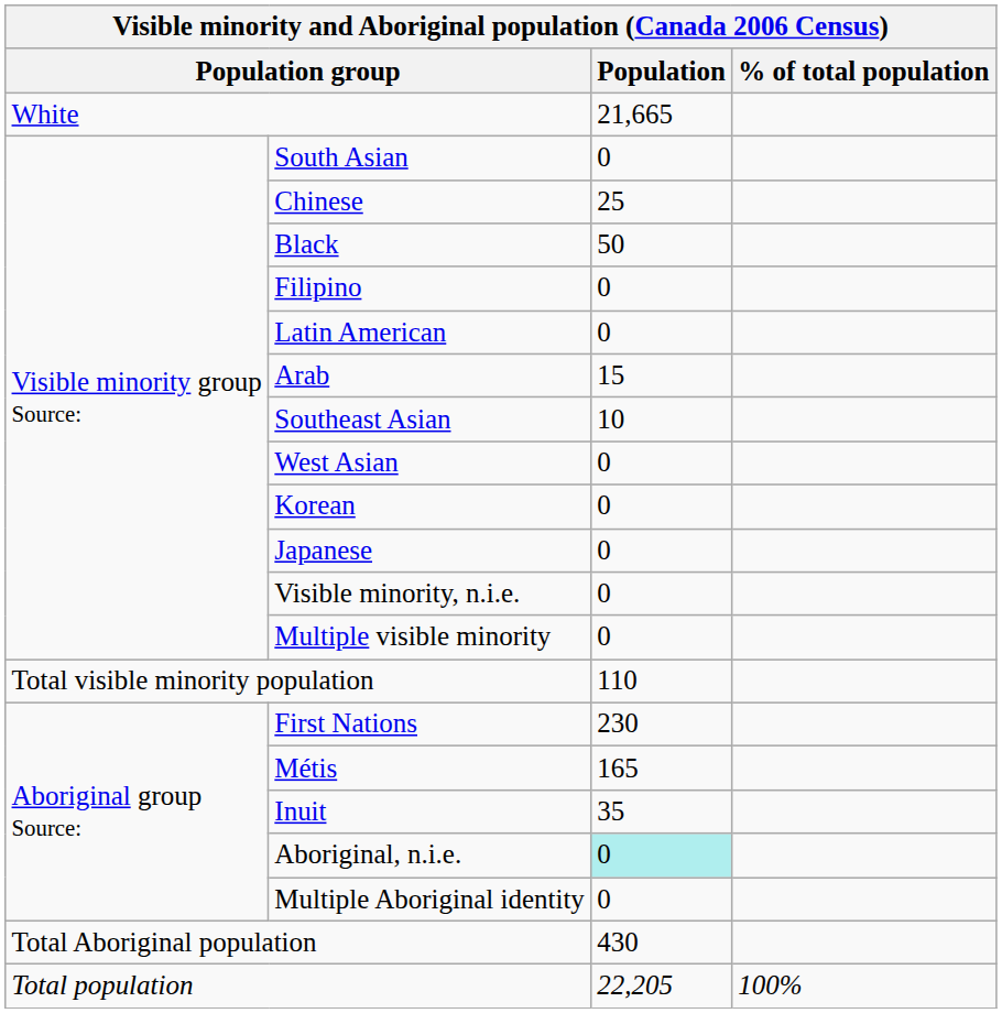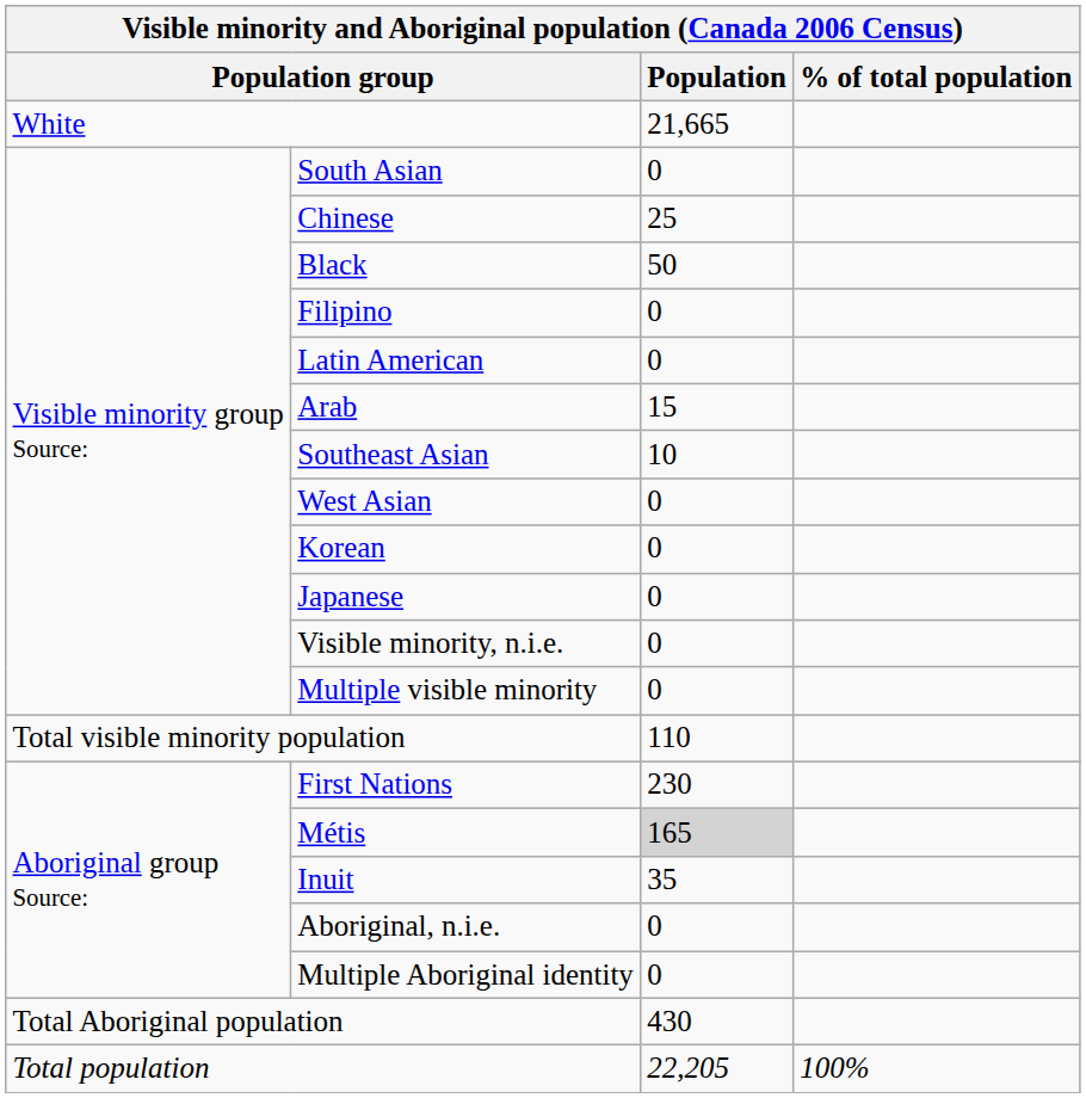Métis | Population: no background -> lightgrey background
Aboriginal, n.i.e. | Population: paleturquoise background -> no background
